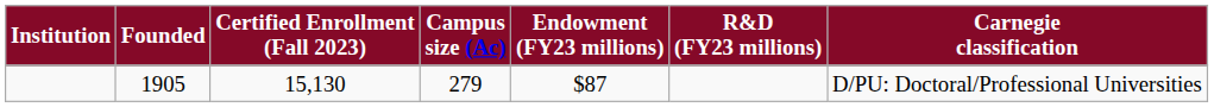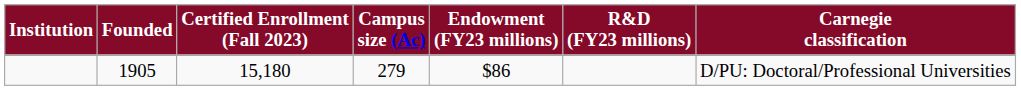row 2 | Certified Enrollment (Fall 2023): 15,130 -> 15,180
row 2 | Endowment (FY23 millions): $87 -> $86
